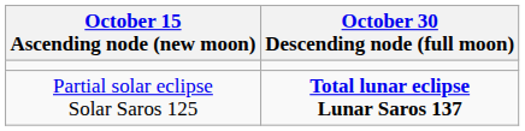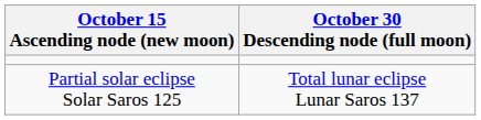row 3 | October 30 Descending node (full moon): bold -> normal
